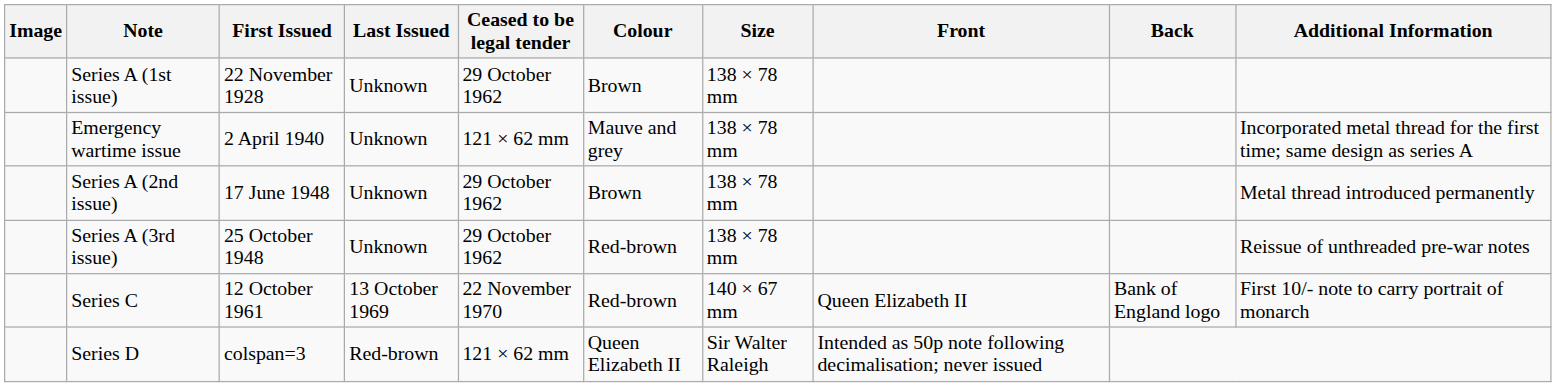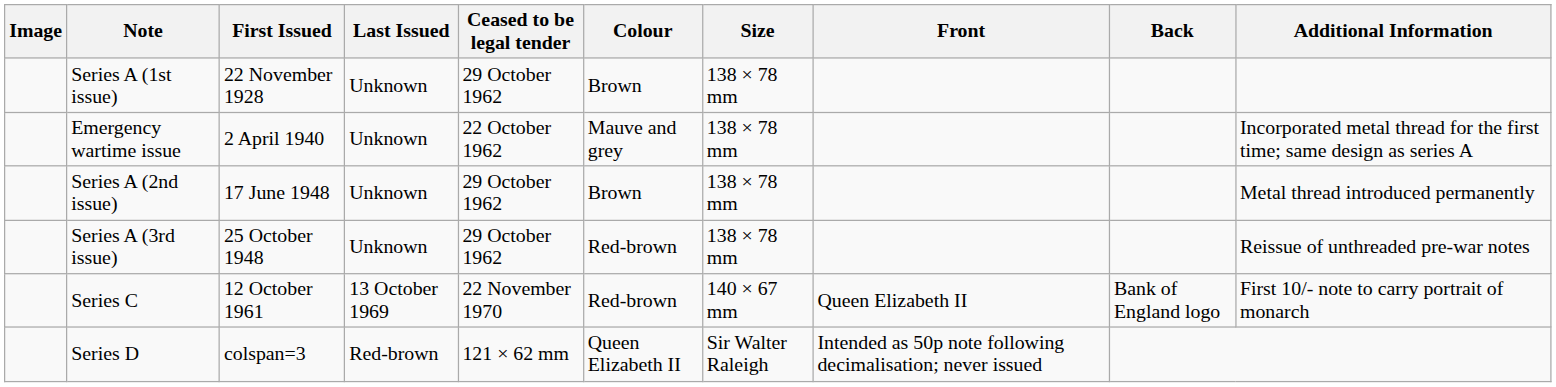Emergency wartime issue | Ceased to be legal tender: 121 × 62 mm -> 22 October 1962
